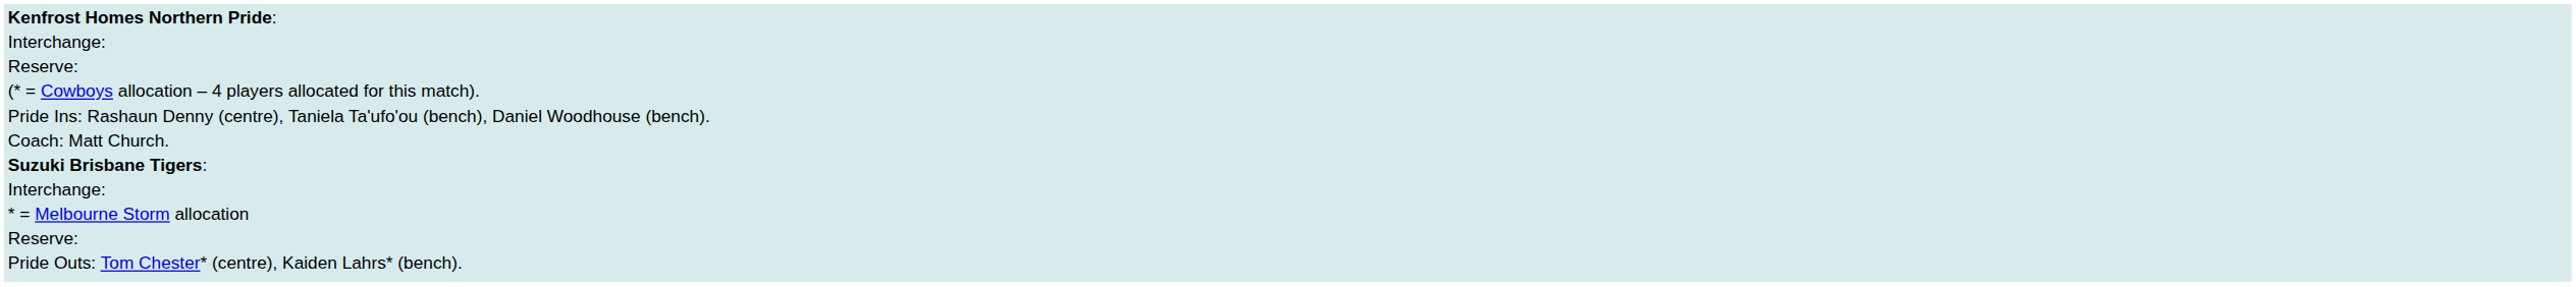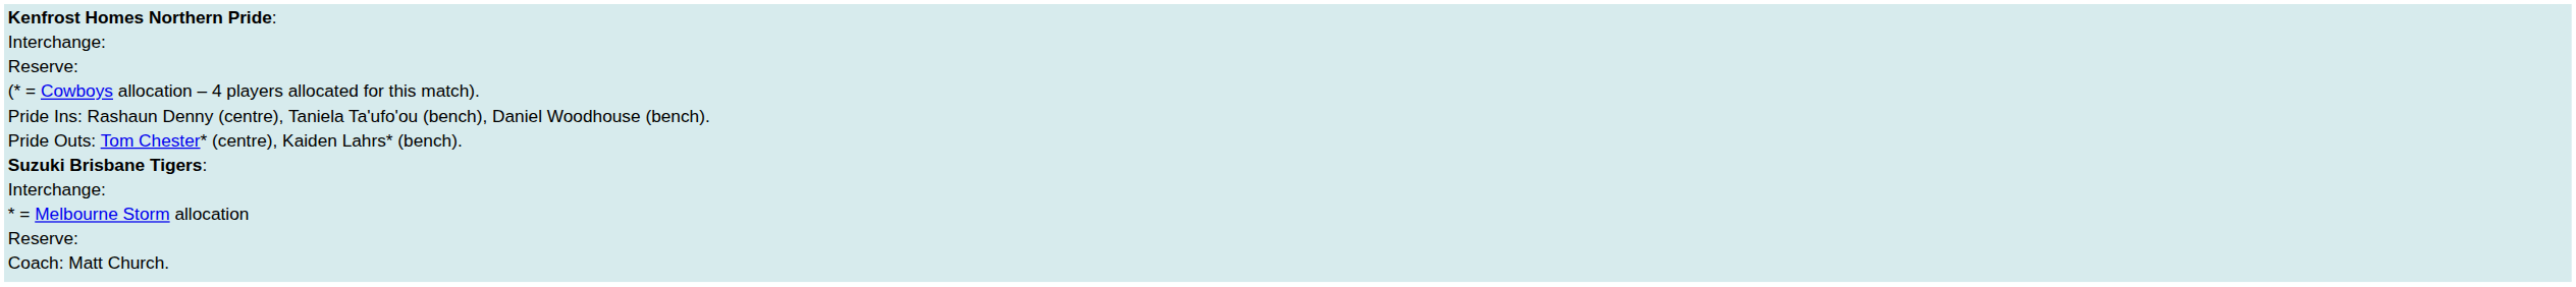row 6 | column 1: Coach: Matt Church. -> Pride Outs: Tom Chester* (centre), Kaiden Lahrs* (bench).
row 11 | column 1: Pride Outs: Tom Chester* (centre), Kaiden Lahrs* (bench). -> Coach: Matt Church.
